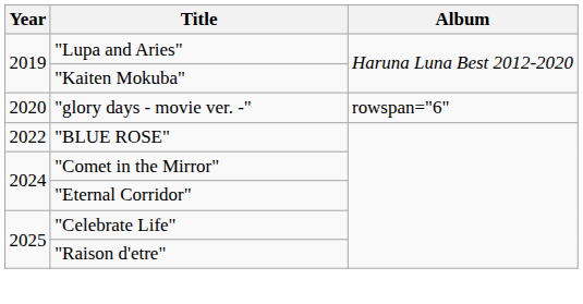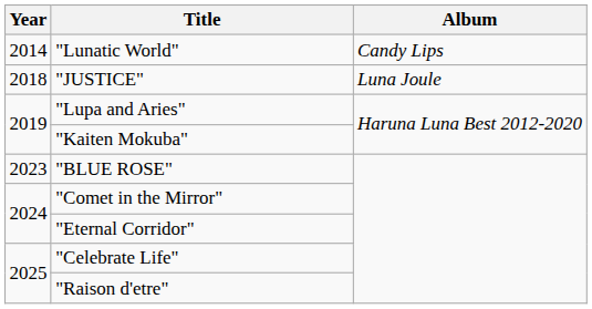+ row: 2014 | "Lunatic World" | Candy Lips
+ row: 2018 | "JUSTICE" | Luna Joule
- row: 2020 | "glory days - movie ver. -" | rowspan="6"
"BLUE ROSE" | Year: 2022 -> 2023
